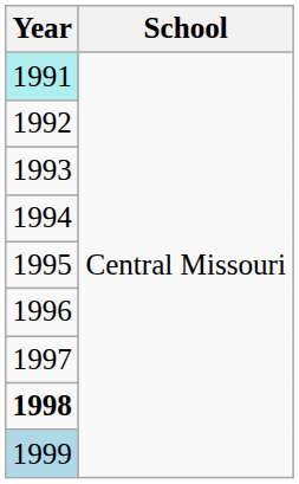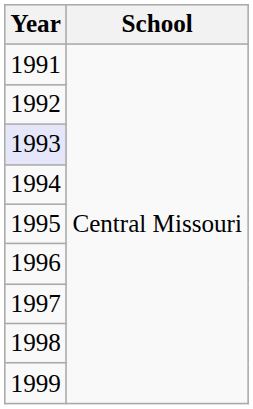1991 | Year: paleturquoise background -> no background
1993 | Year: no background -> lavender background
1998 | Year: bold -> normal
1999 | Year: lightblue background -> no background
